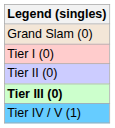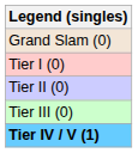row 5 | column 1: bold -> normal
row 6 | column 1: normal -> bold
